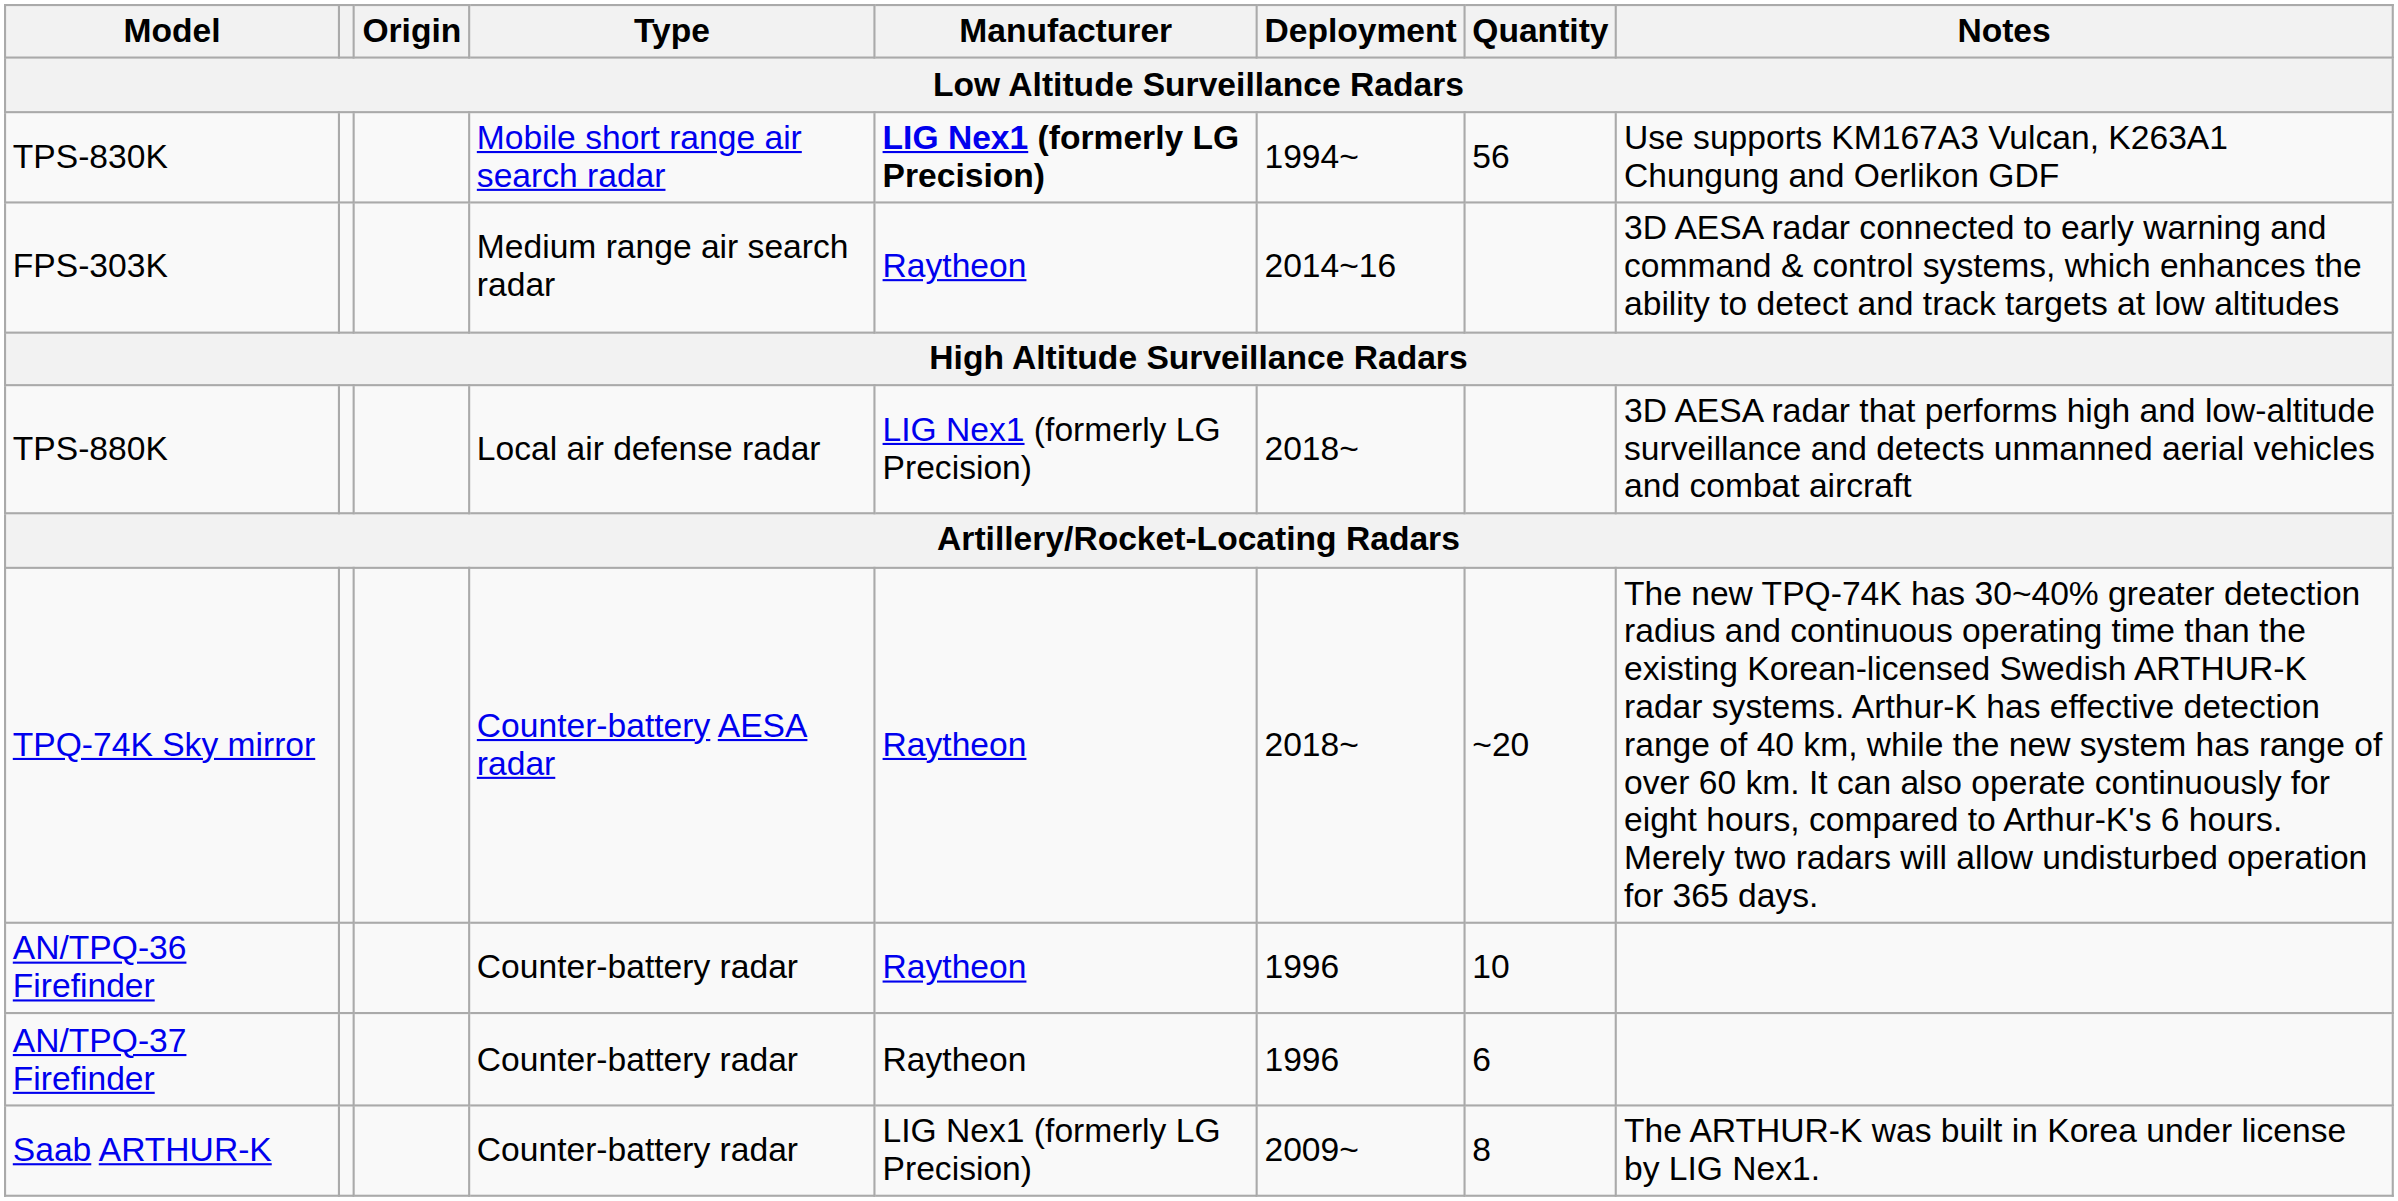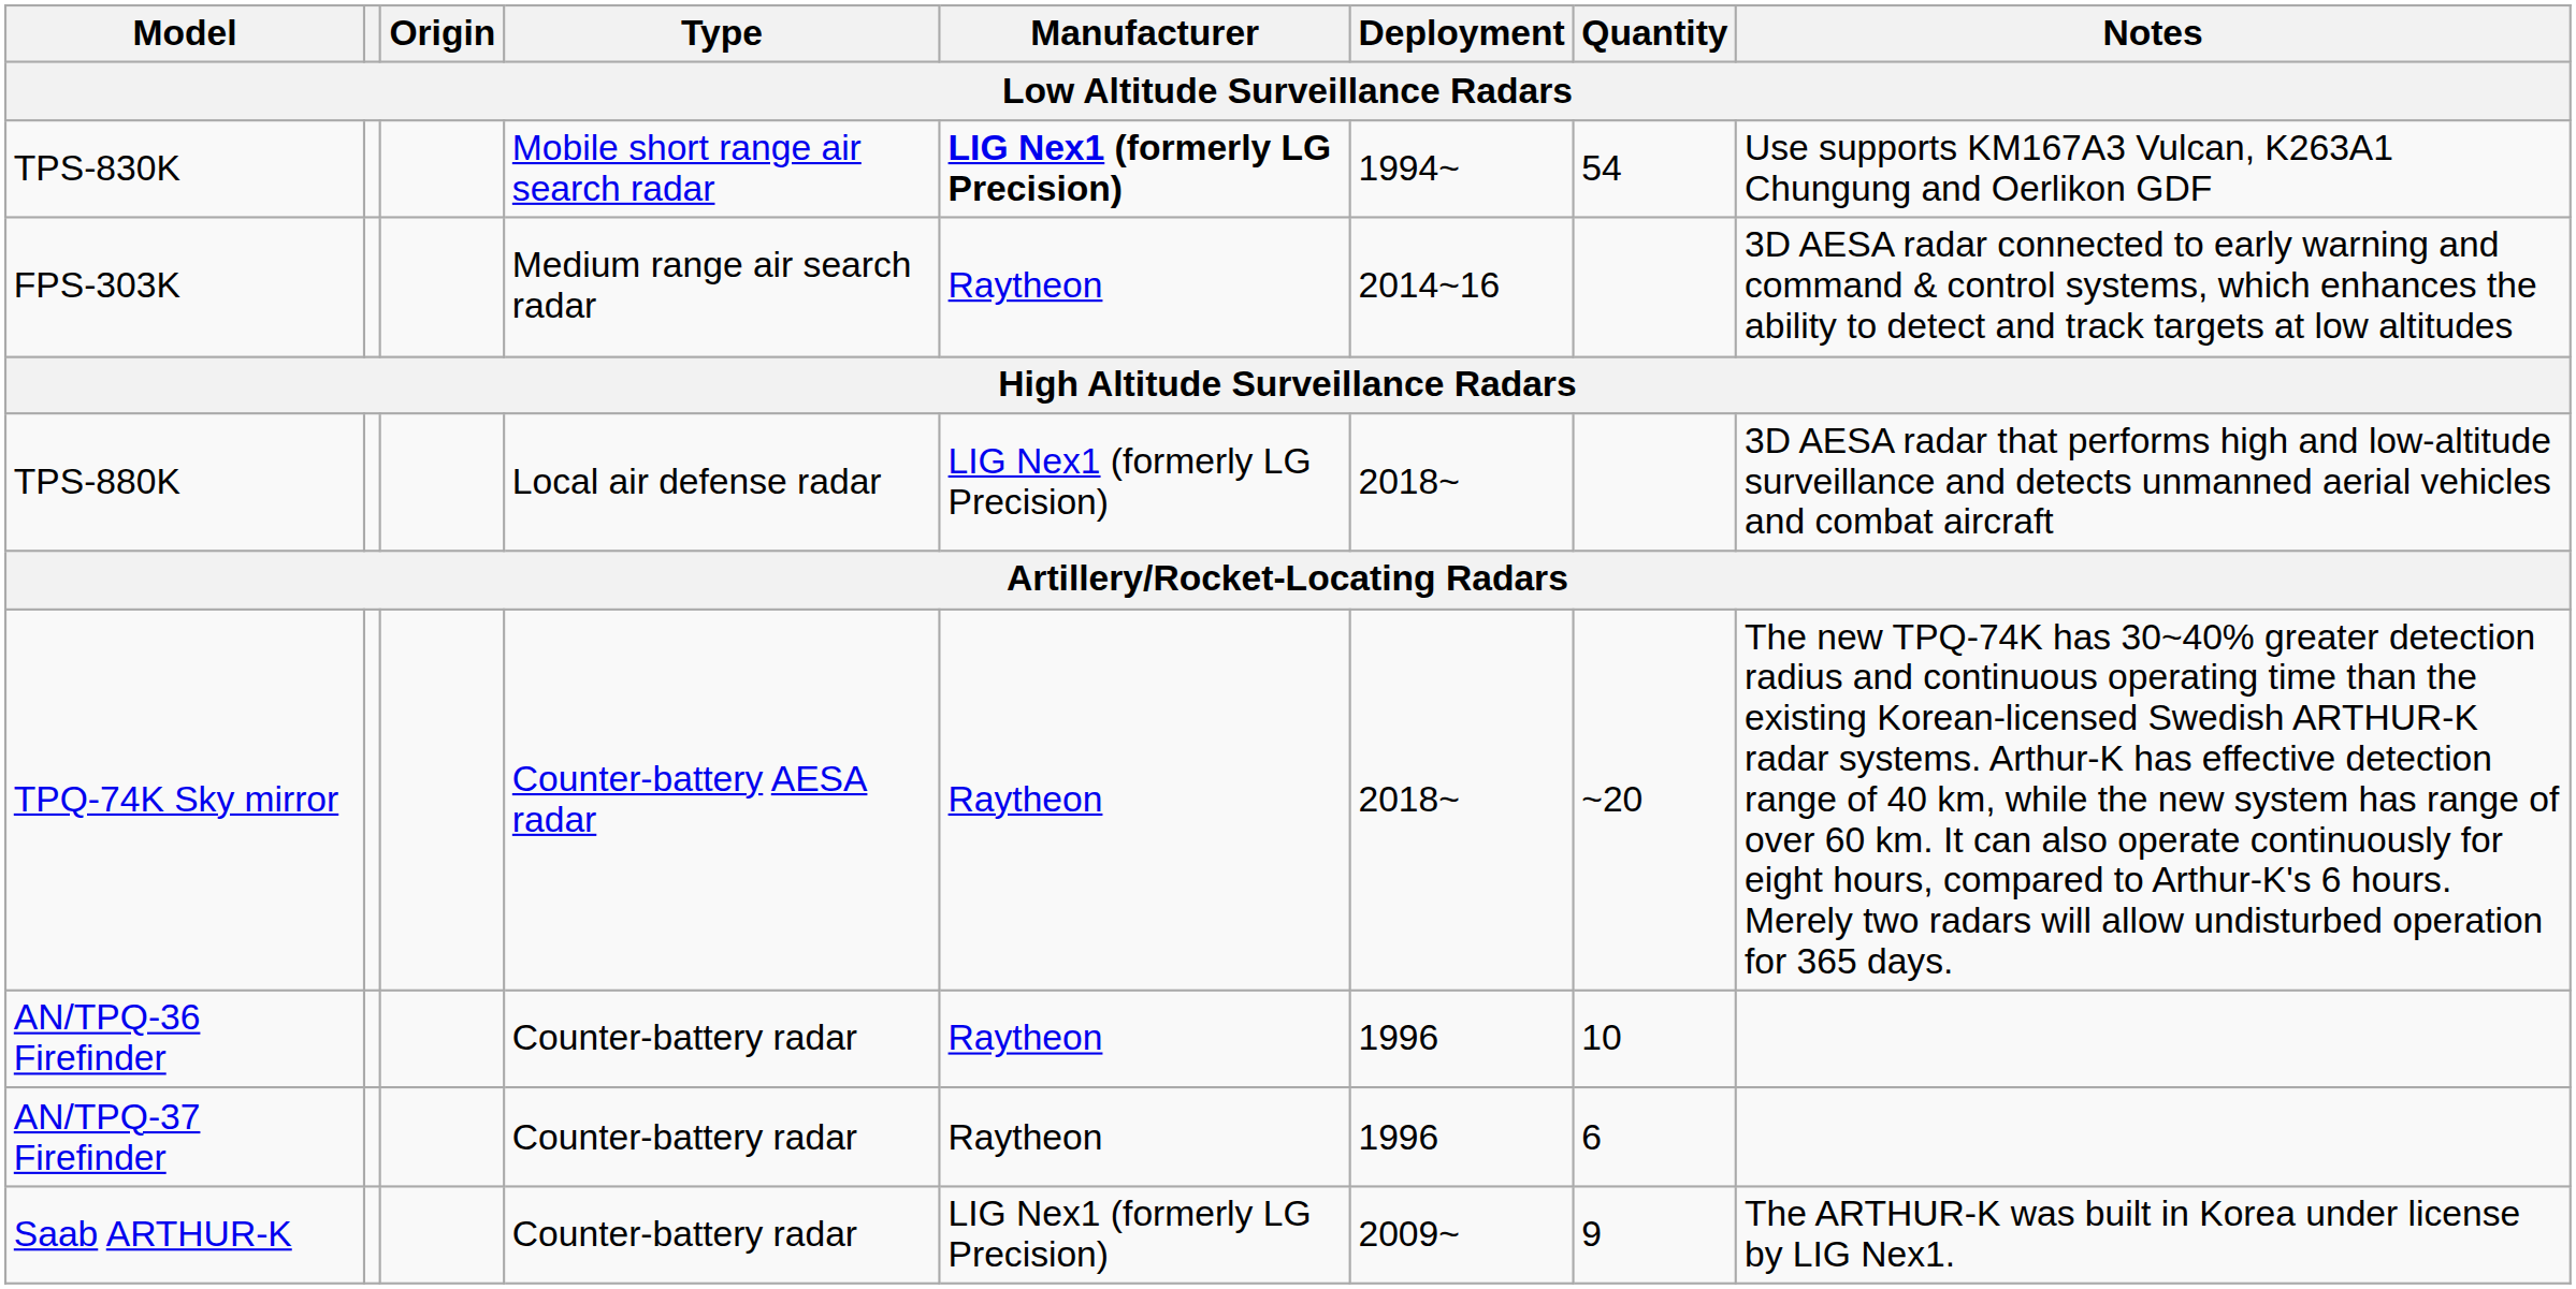TPS-830K | Quantity: 56 -> 54
Saab ARTHUR-K | Quantity: 8 -> 9
